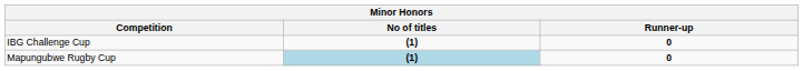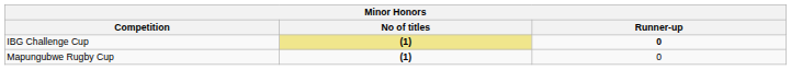IBG Challenge Cup | No of titles: no background -> khaki background
Mapungubwe Rugby Cup | No of titles: lightblue background -> no background
Mapungubwe Rugby Cup | Runner-up: bold -> normal
